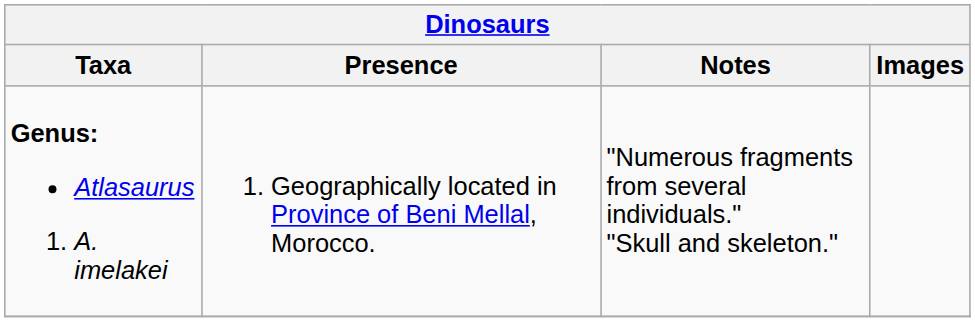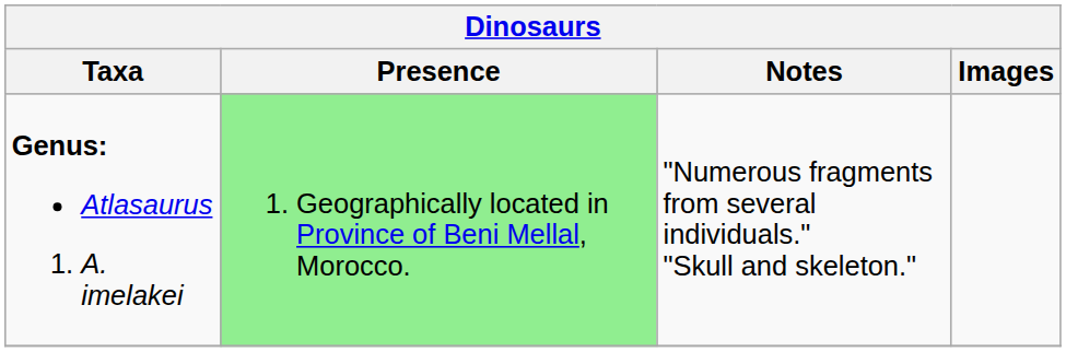Genus: Atlasaurus A. imelakei | Presence: no background -> lightgreen background
